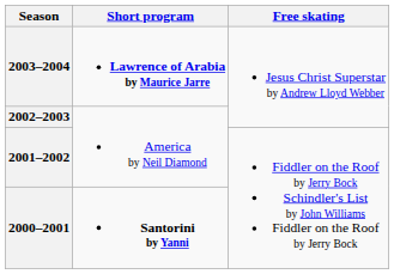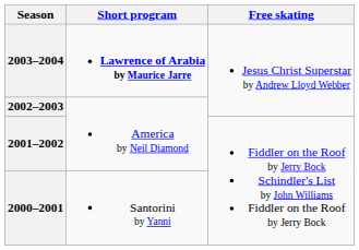2000–2001 | Short program: bold -> normal
